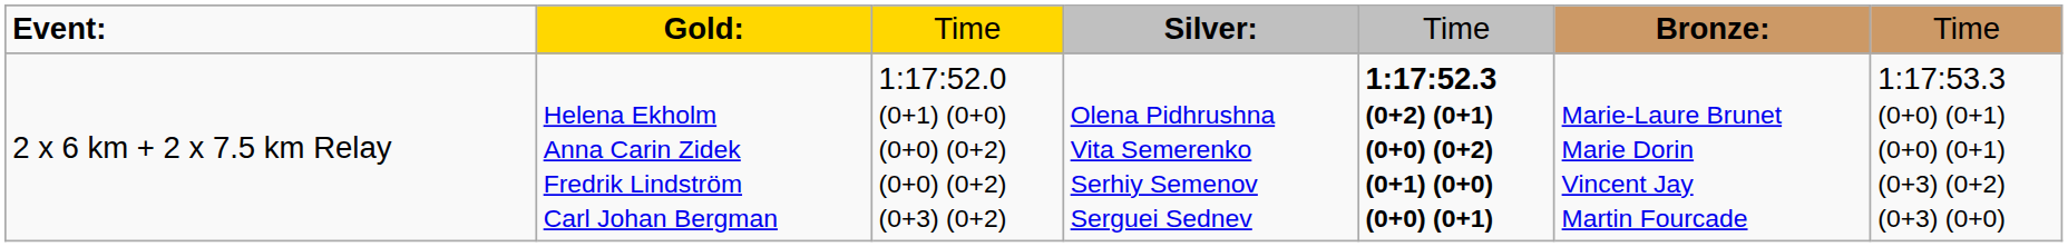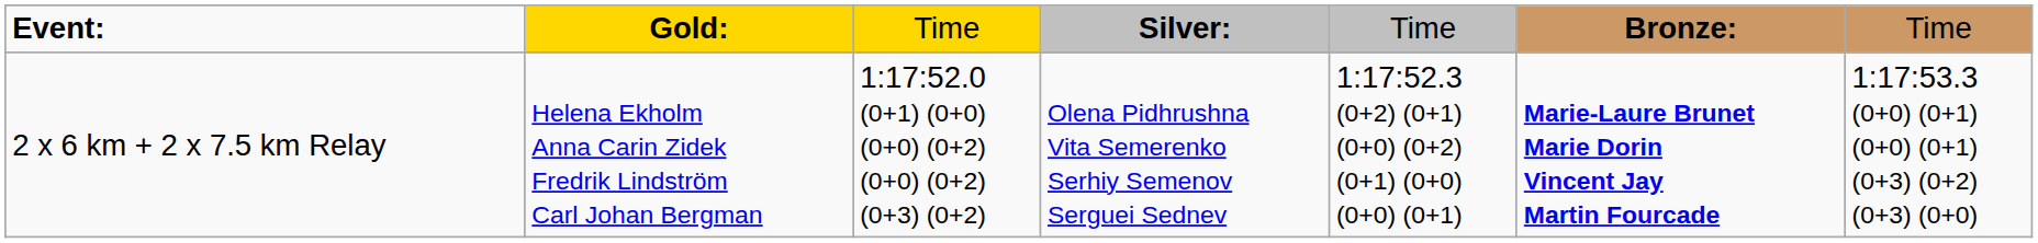2 x 6 km + 2 x 7.5 km Relay | column 5: bold -> normal
2 x 6 km + 2 x 7.5 km Relay | column 6: normal -> bold
